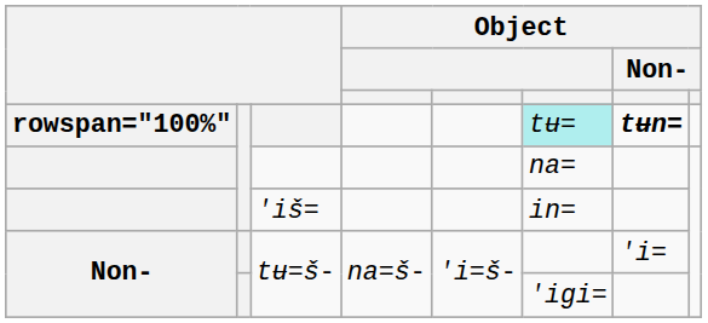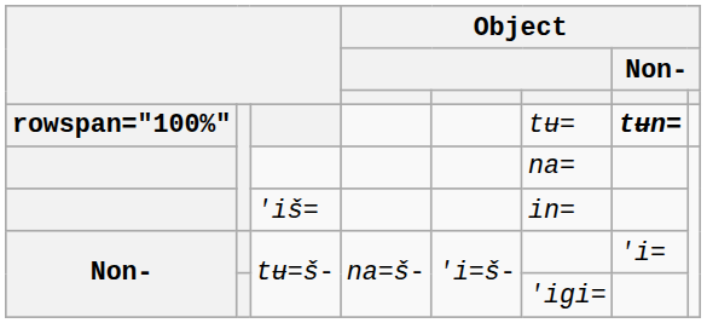rowspan="100%" | column 6: paleturquoise background -> no background
